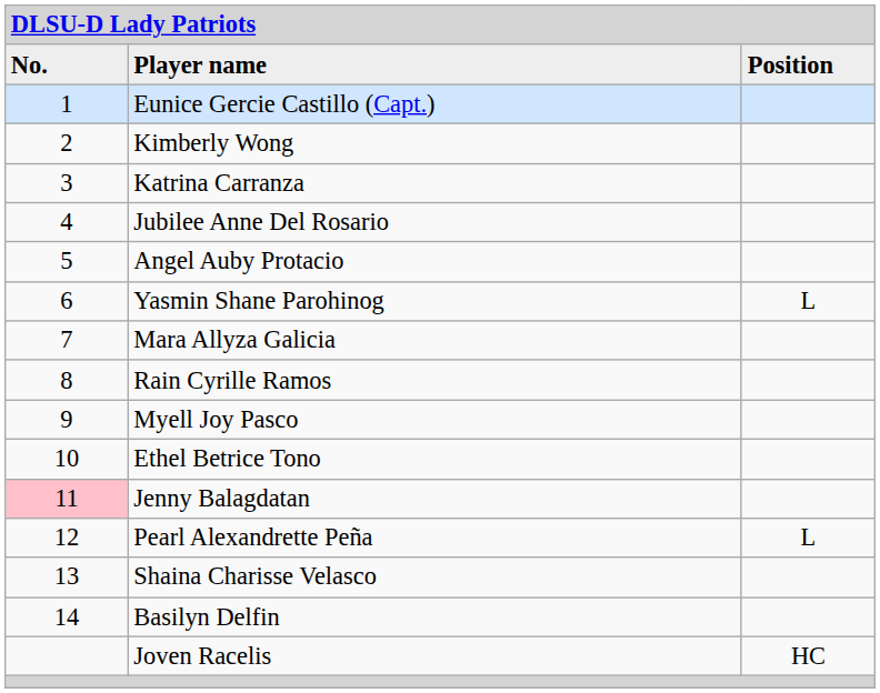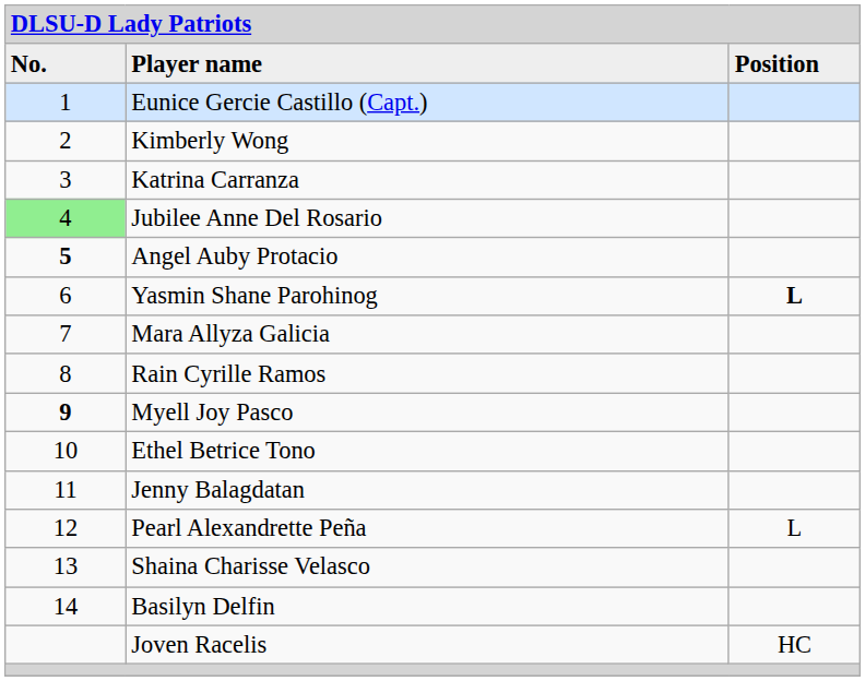Jubilee Anne Del Rosario | column 1: no background -> lightgreen background
Angel Auby Protacio | column 1: normal -> bold
Yasmin Shane Parohinog | column 3: normal -> bold
Myell Joy Pasco | column 1: normal -> bold
Jenny Balagdatan | column 1: pink background -> no background
